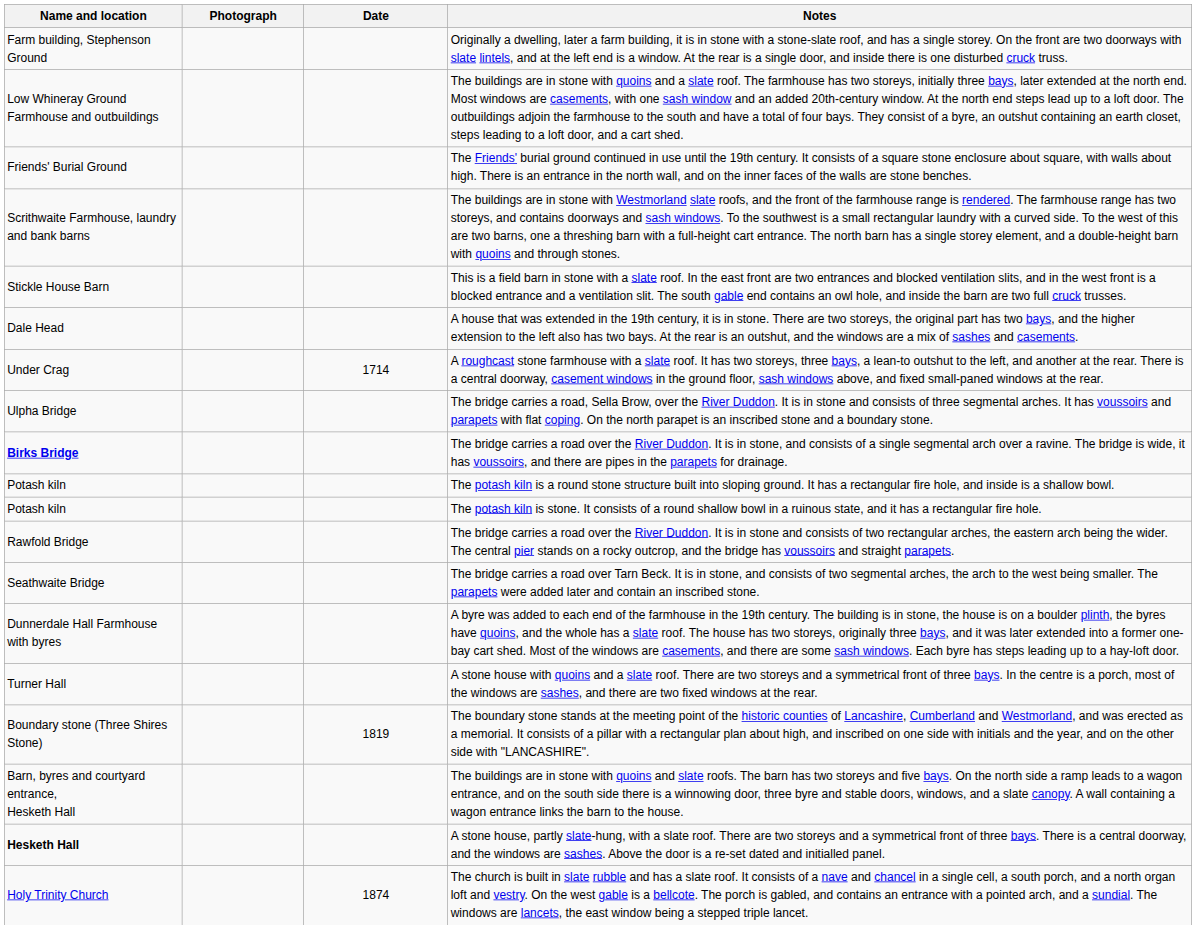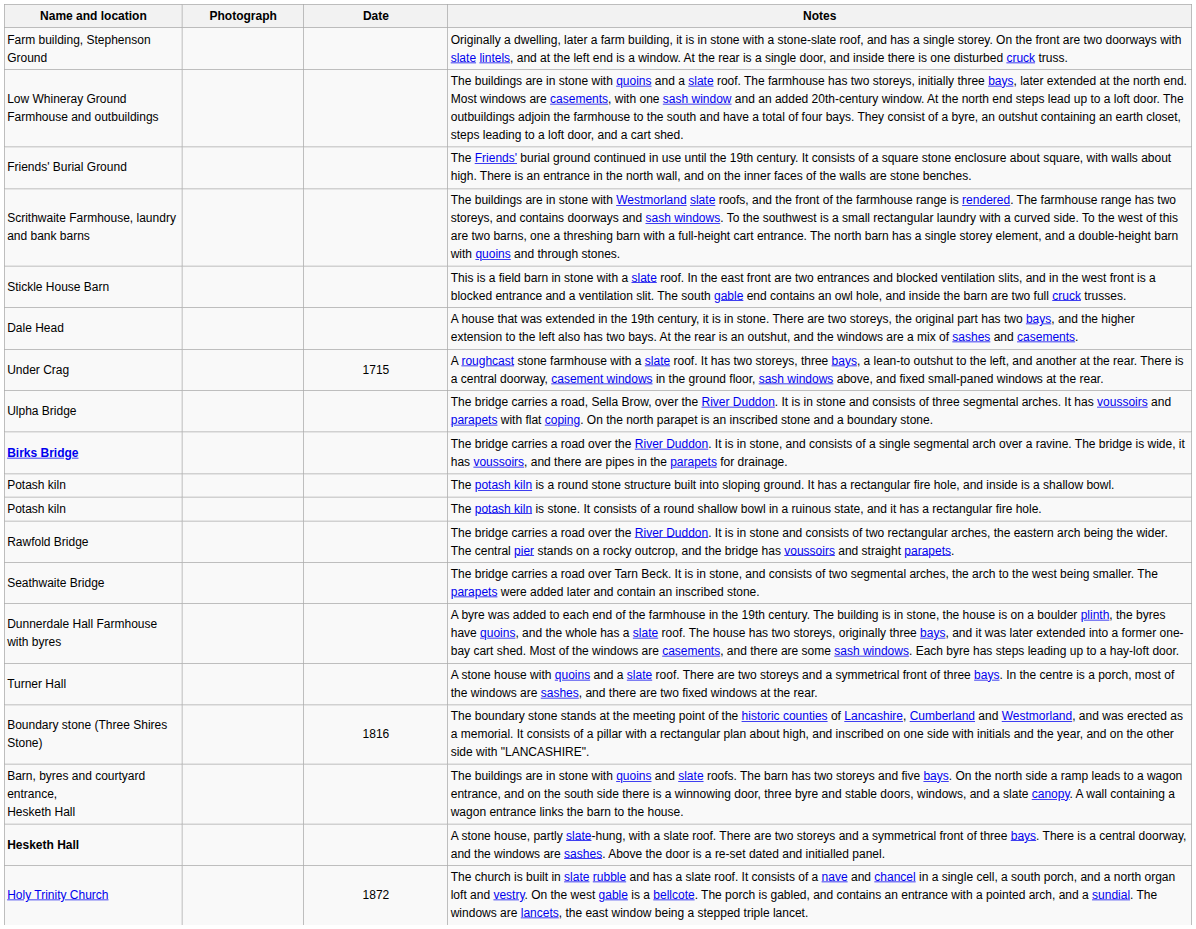row 8 | Date: 1714 -> 1715
row 17 | Date: 1819 -> 1816
row 20 | Date: 1874 -> 1872
